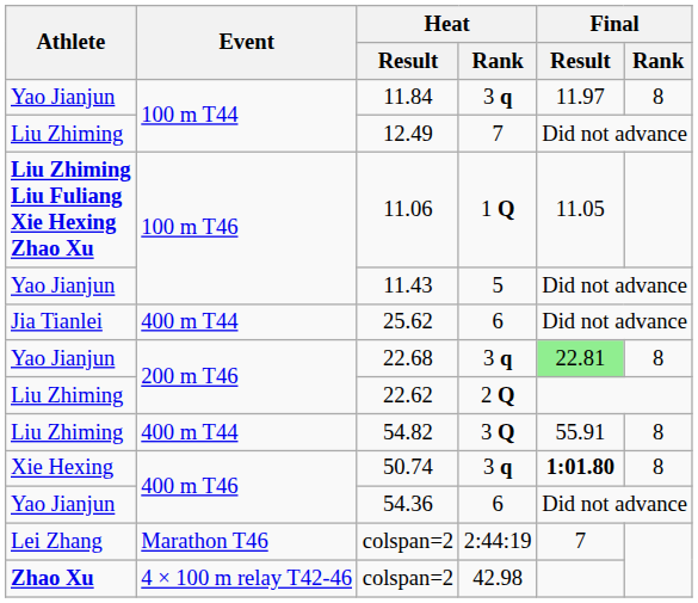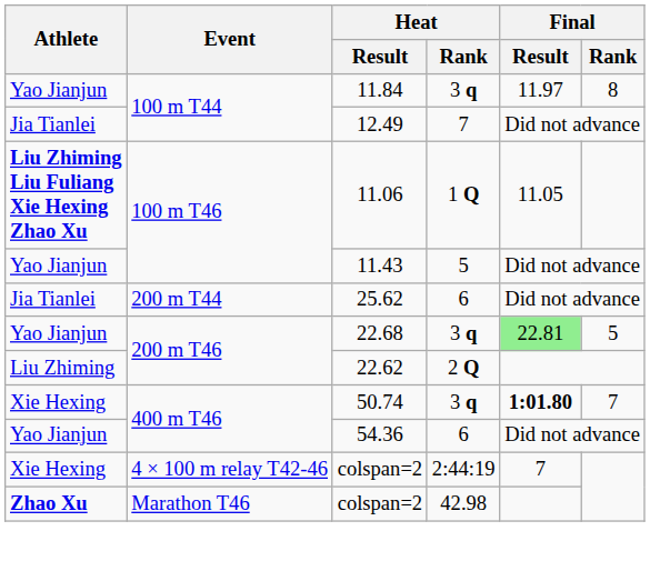12.49 | Athlete: Liu Zhiming -> Jia Tianlei
25.62 | Event: 400 m T44 -> 200 m T44
22.68 | Final / Rank: 8 -> 5
- row: Liu Zhiming | 400 m T44 | 54.82 | 3 Q | 55.91 | 8
50.74 | Final / Rank: 8 -> 7
colspan=2 / 2:44:19 | Athlete: Lei Zhang -> Xie Hexing
colspan=2 / 2:44:19 | Event: Marathon T46 -> 4 × 100 m relay T42-46
colspan=2 / 42.98 | Event: 4 × 100 m relay T42-46 -> Marathon T46
